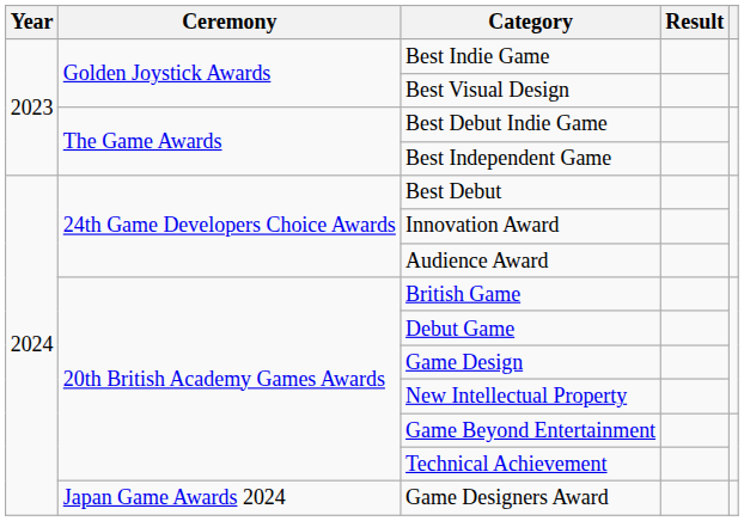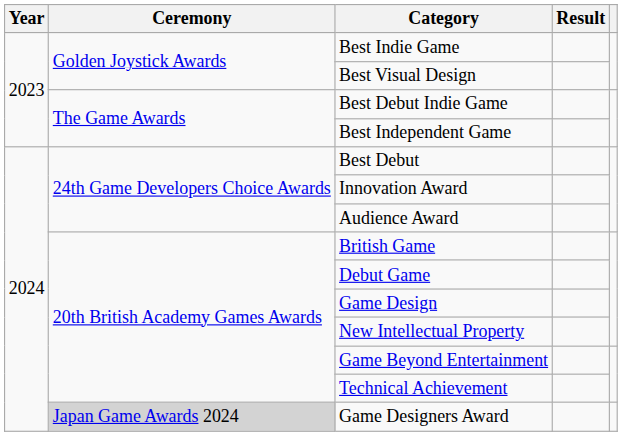Game Designers Award | Ceremony: no background -> lightgrey background
